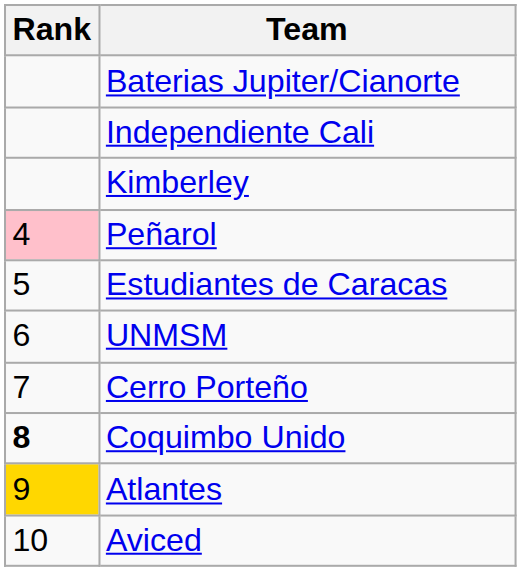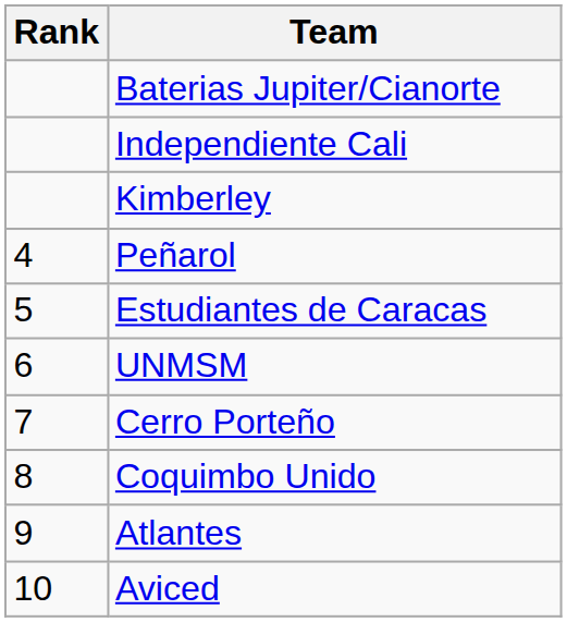Peñarol | Rank: pink background -> no background
Coquimbo Unido | Rank: bold -> normal
Atlantes | Rank: gold background -> no background
